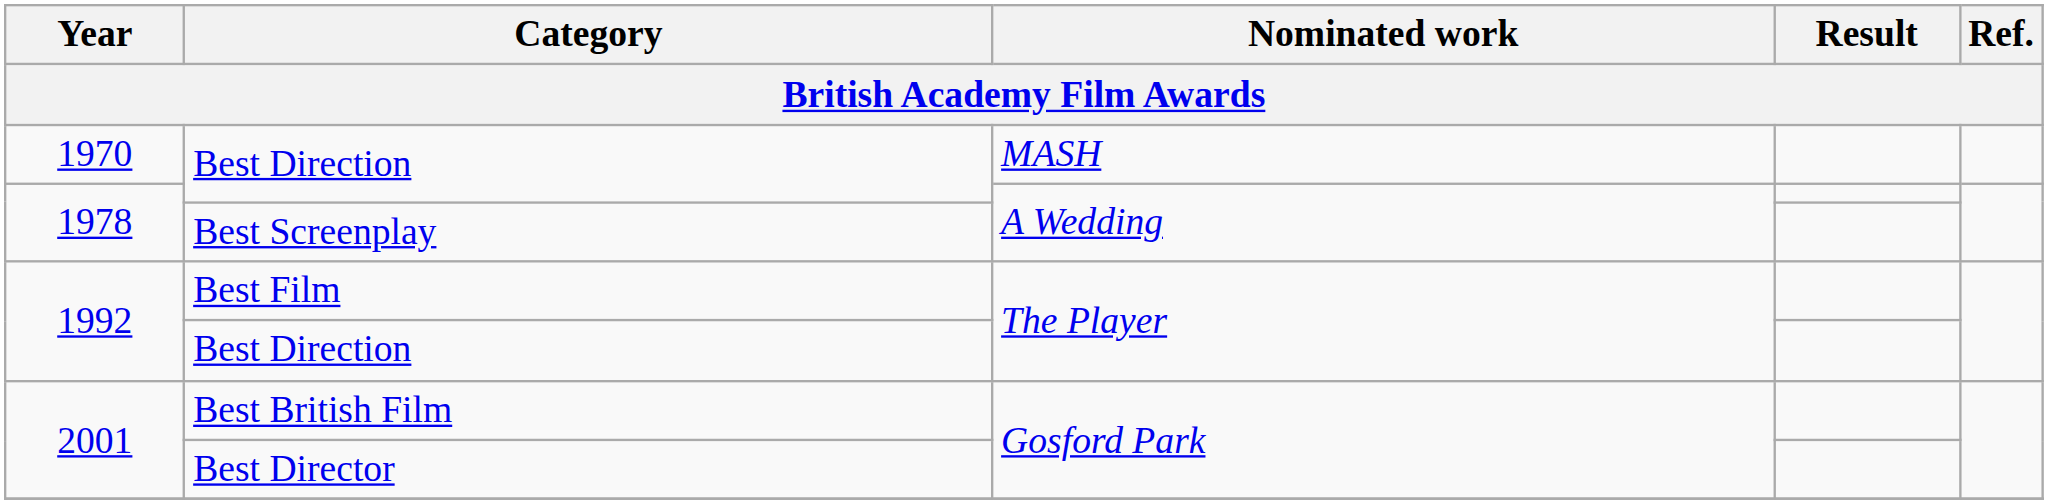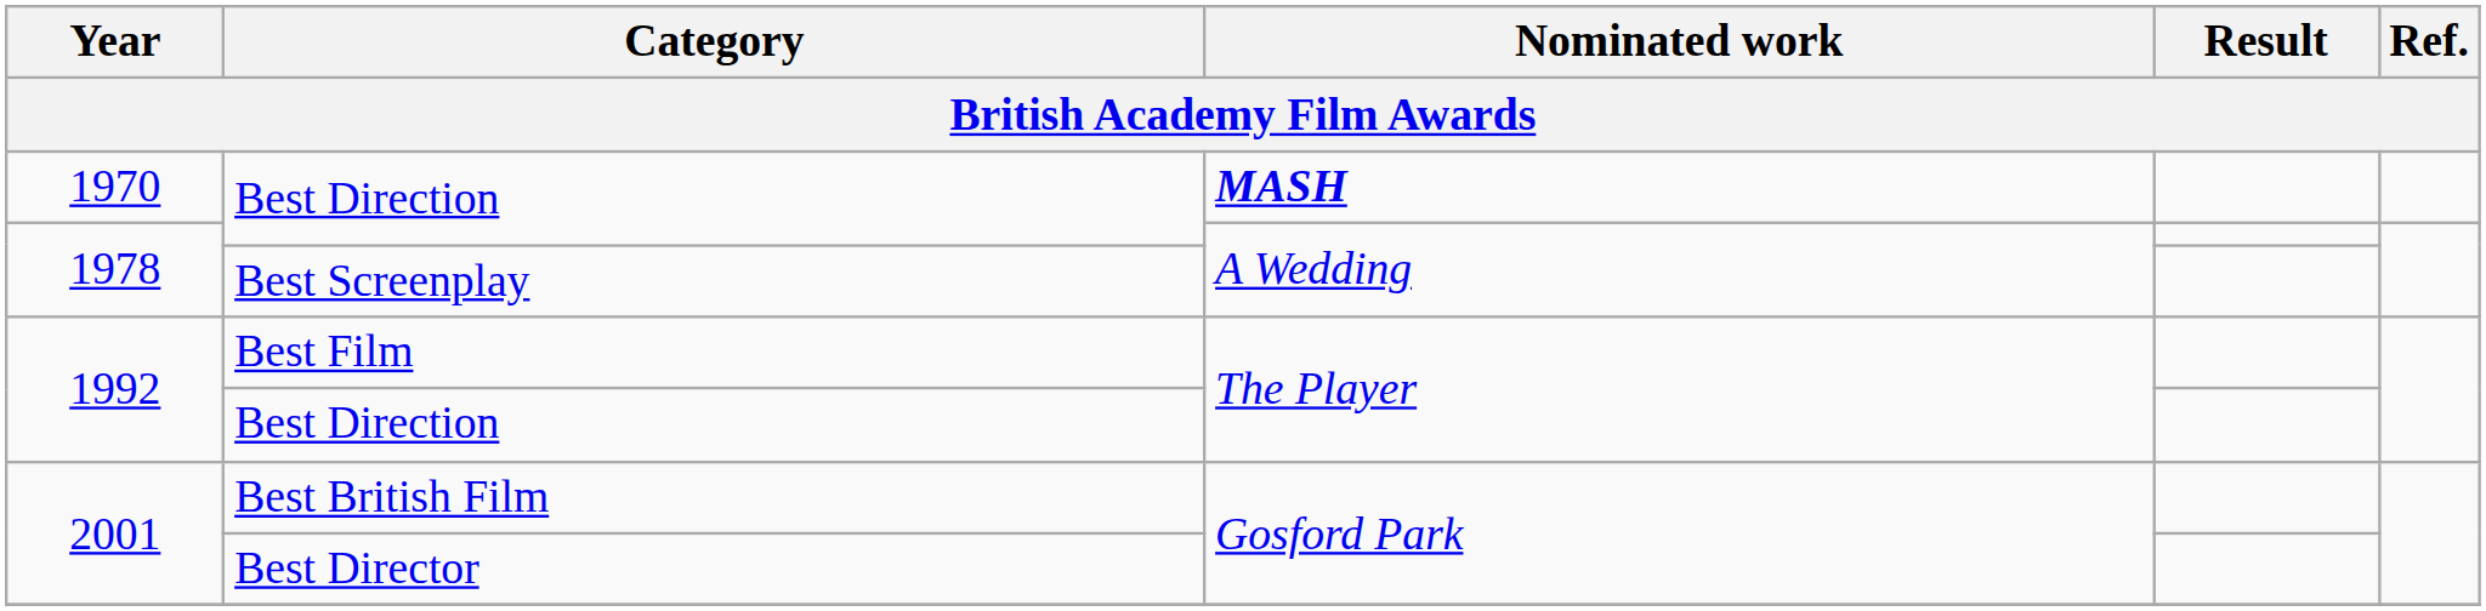1970 / Best Direction | Nominated work: normal -> bold
